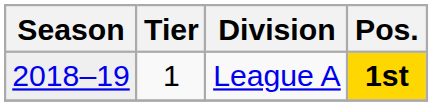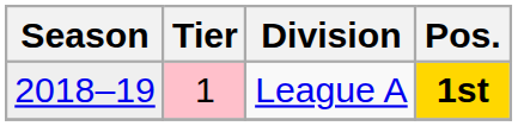League A | Tier: no background -> pink background
